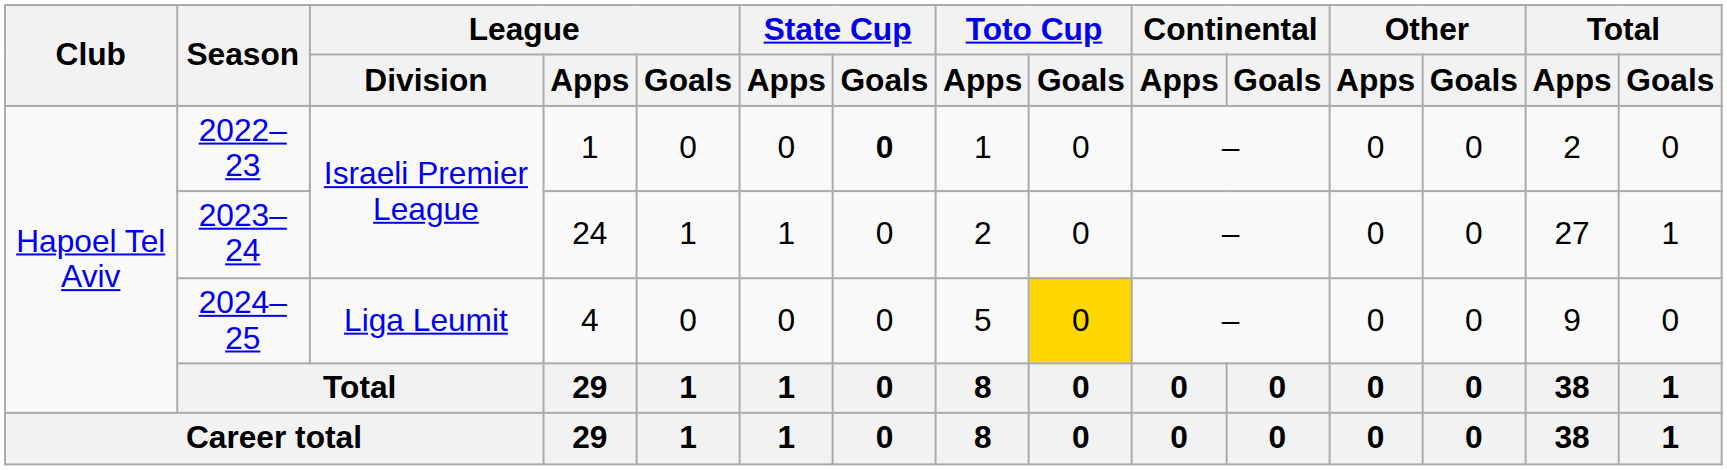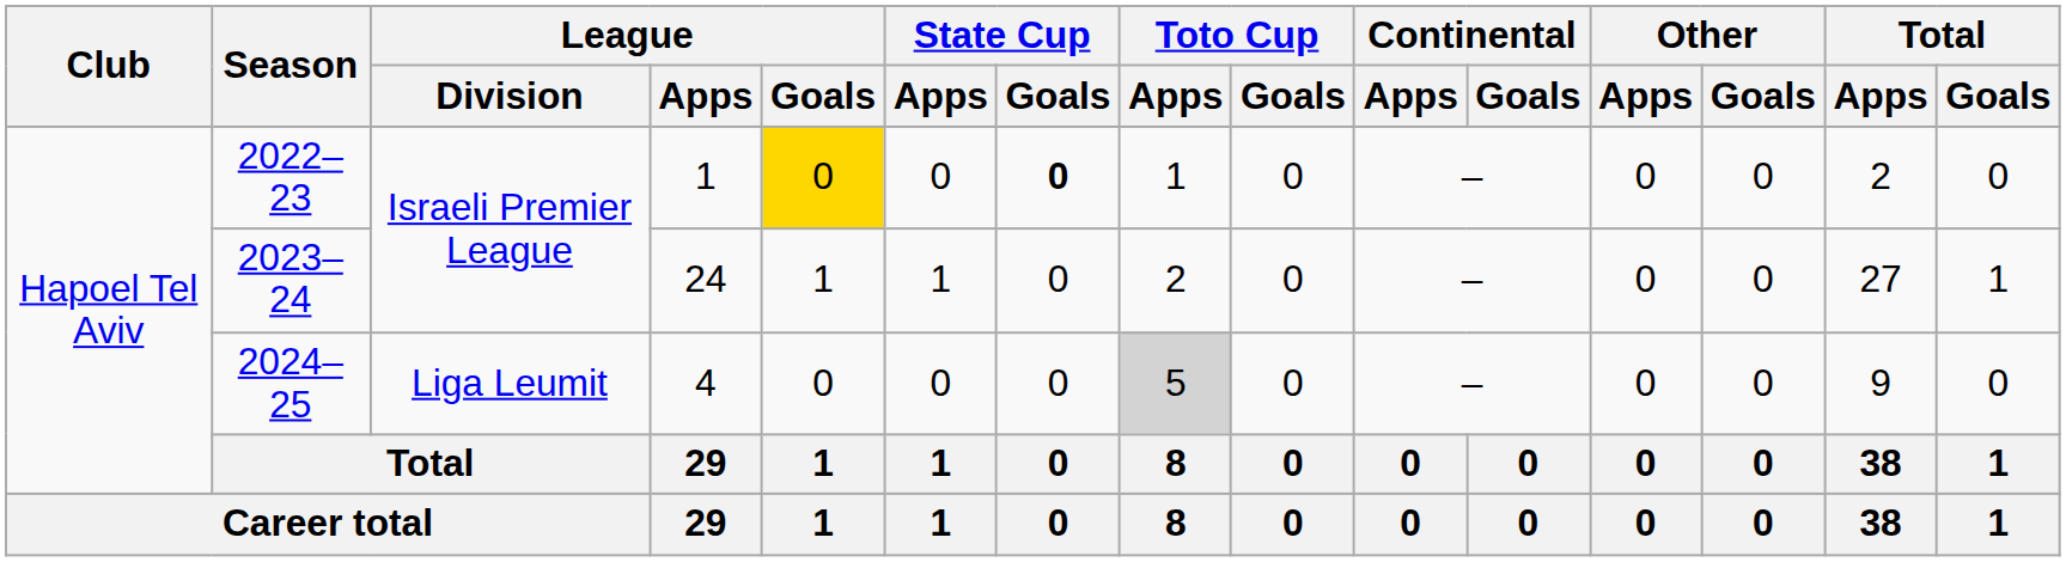2022–23 | League / Goals: no background -> gold background
2024–25 | Toto Cup / Apps: no background -> lightgrey background
2024–25 | Toto Cup / Goals: gold background -> no background
